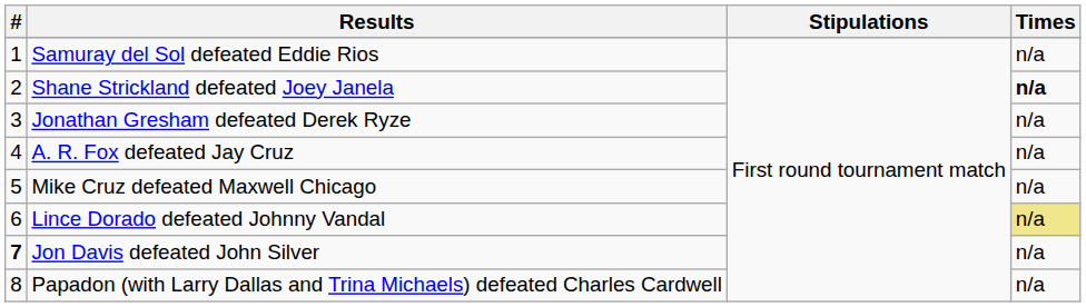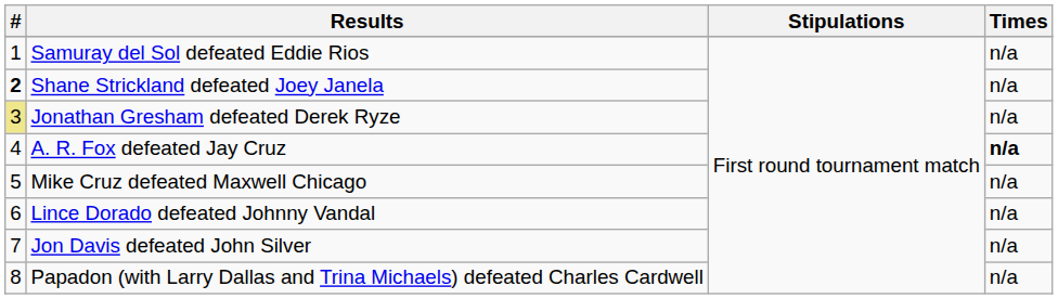Shane Strickland defeated Joey Janela | #: normal -> bold
Shane Strickland defeated Joey Janela | Times: bold -> normal
Jonathan Gresham defeated Derek Ryze | #: no background -> khaki background
A. R. Fox defeated Jay Cruz | Times: normal -> bold
Lince Dorado defeated Johnny Vandal | Times: khaki background -> no background
Jon Davis defeated John Silver | #: bold -> normal
